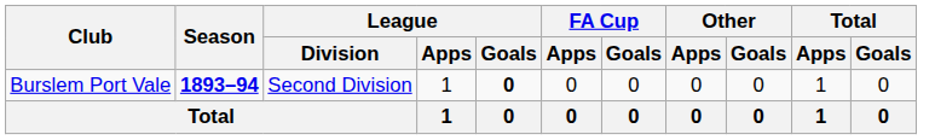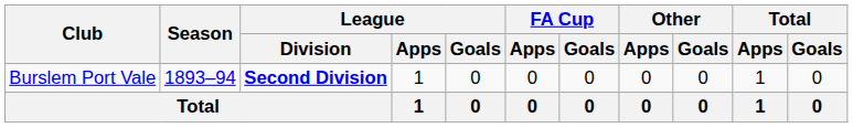Burslem Port Vale | Season: bold -> normal
Burslem Port Vale | League / Division: normal -> bold
Burslem Port Vale | League / Goals: bold -> normal
